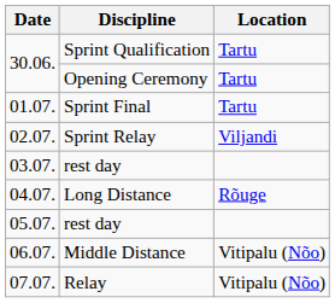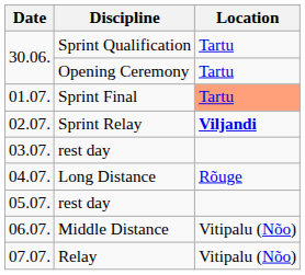01.07. | Location: no background -> lightsalmon background
02.07. | Location: normal -> bold
